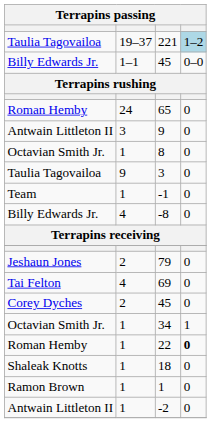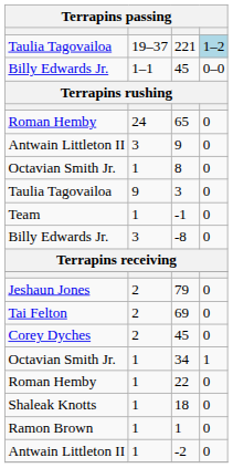-8 | column 2: 4 -> 3
69 | column 2: 4 -> 2
22 | column 4: bold -> normal
